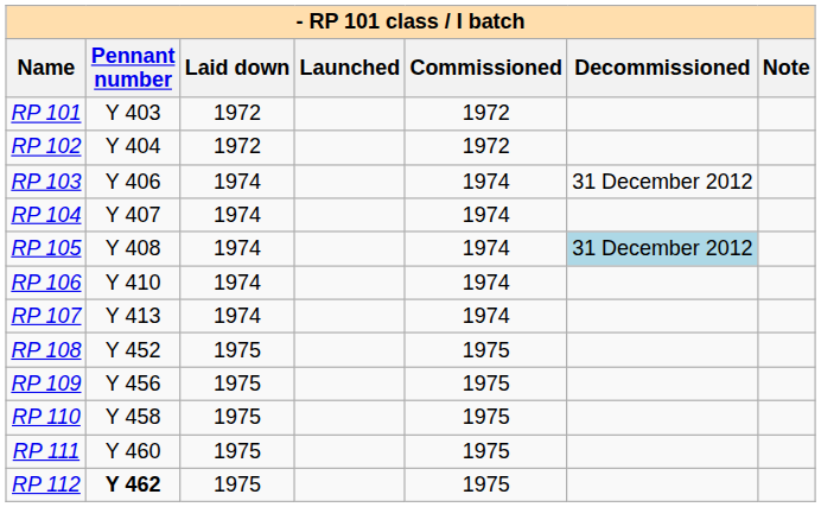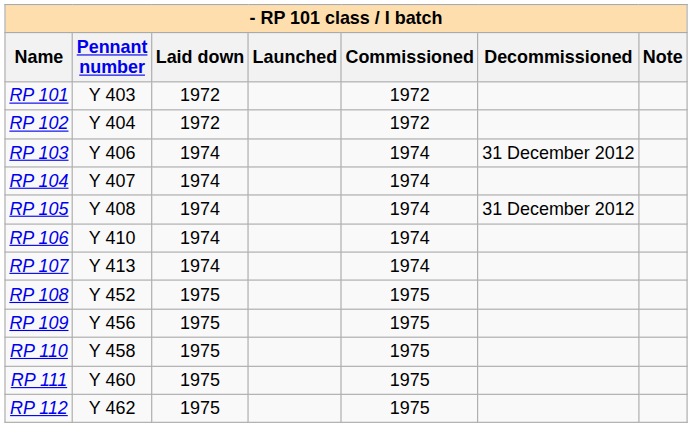RP 105 | Decommissioned: lightblue background -> no background
RP 112 | Pennant number: bold -> normal
